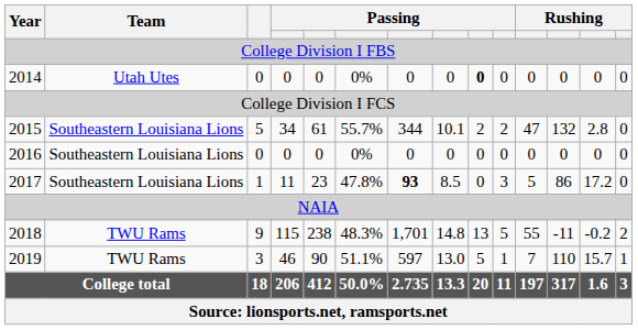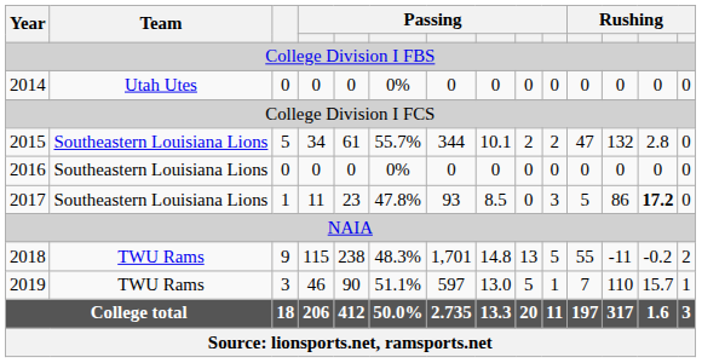2014 | column 9: bold -> normal
2017 | column 7: bold -> normal
2017 | column 13: normal -> bold
